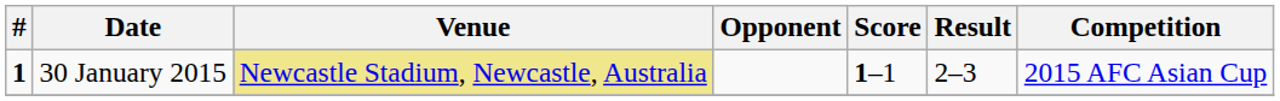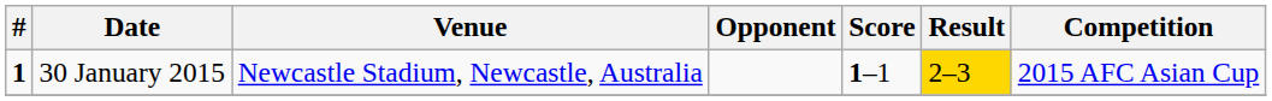30 January 2015 | Venue: khaki background -> no background
30 January 2015 | Result: no background -> gold background
